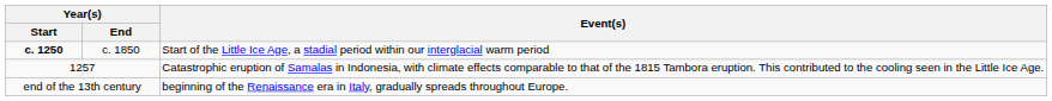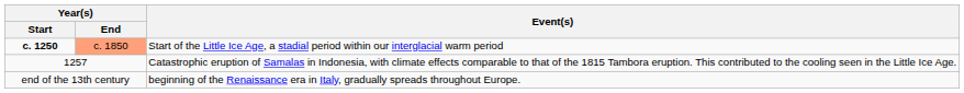row 3 | Year(s) / End: no background -> lightsalmon background
